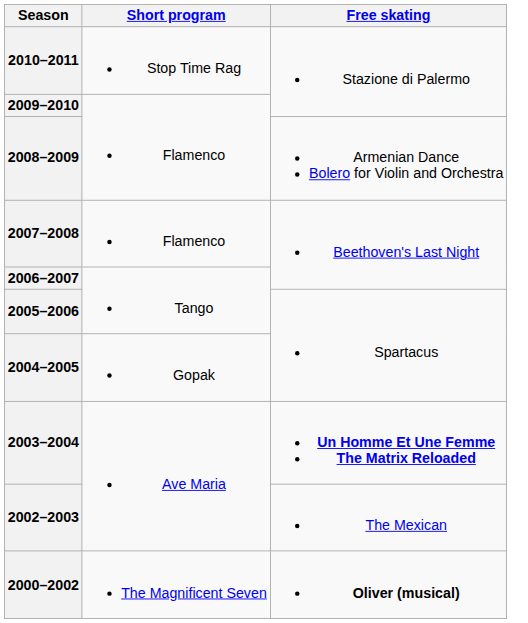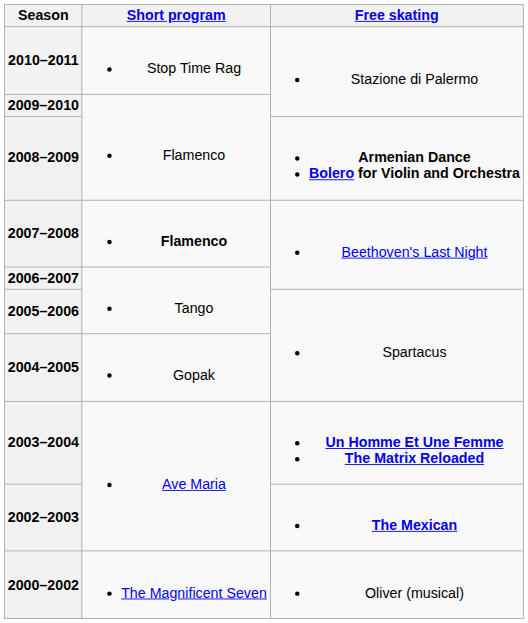2008–2009 | Free skating: normal -> bold
2007–2008 | Short program: normal -> bold
2002–2003 | Free skating: normal -> bold
2000–2002 | Free skating: bold -> normal
